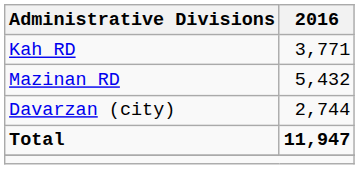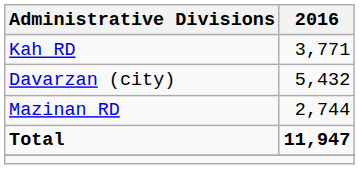row 3 | Administrative Divisions: Mazinan RD -> Davarzan (city)
row 4 | Administrative Divisions: Davarzan (city) -> Mazinan RD
